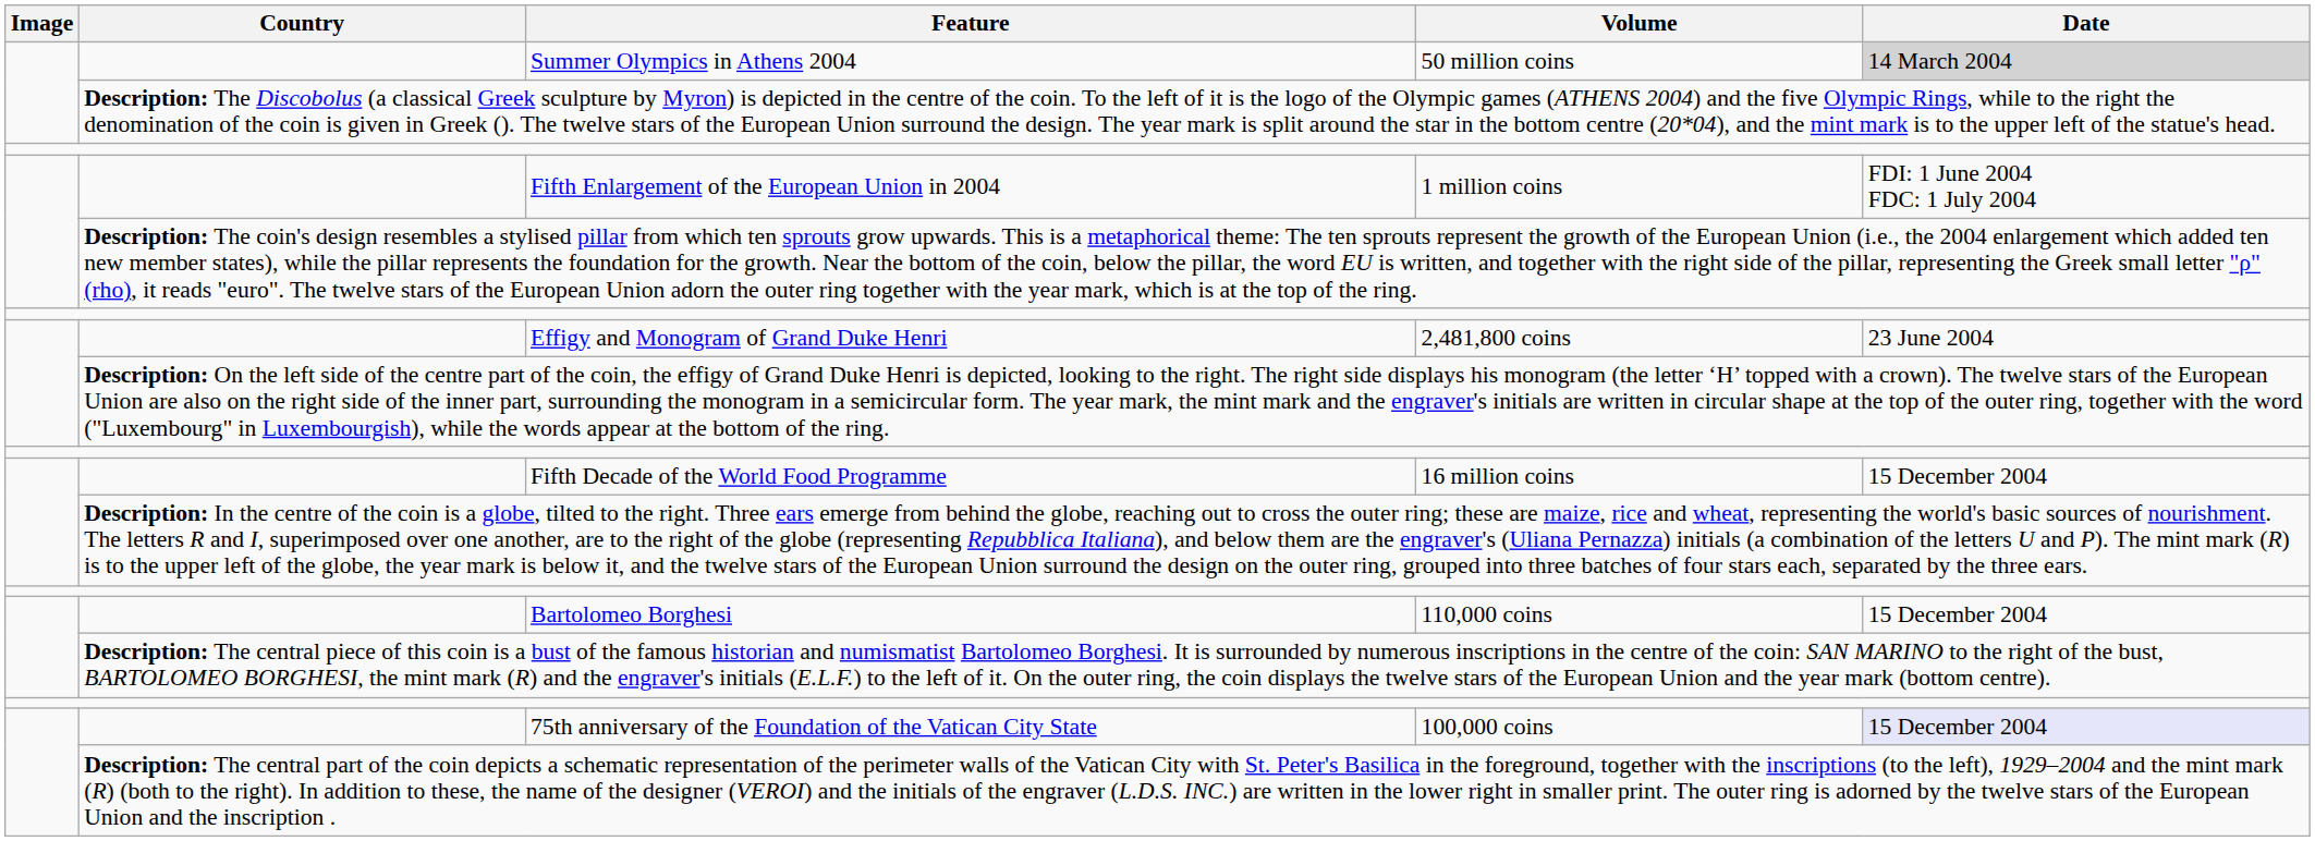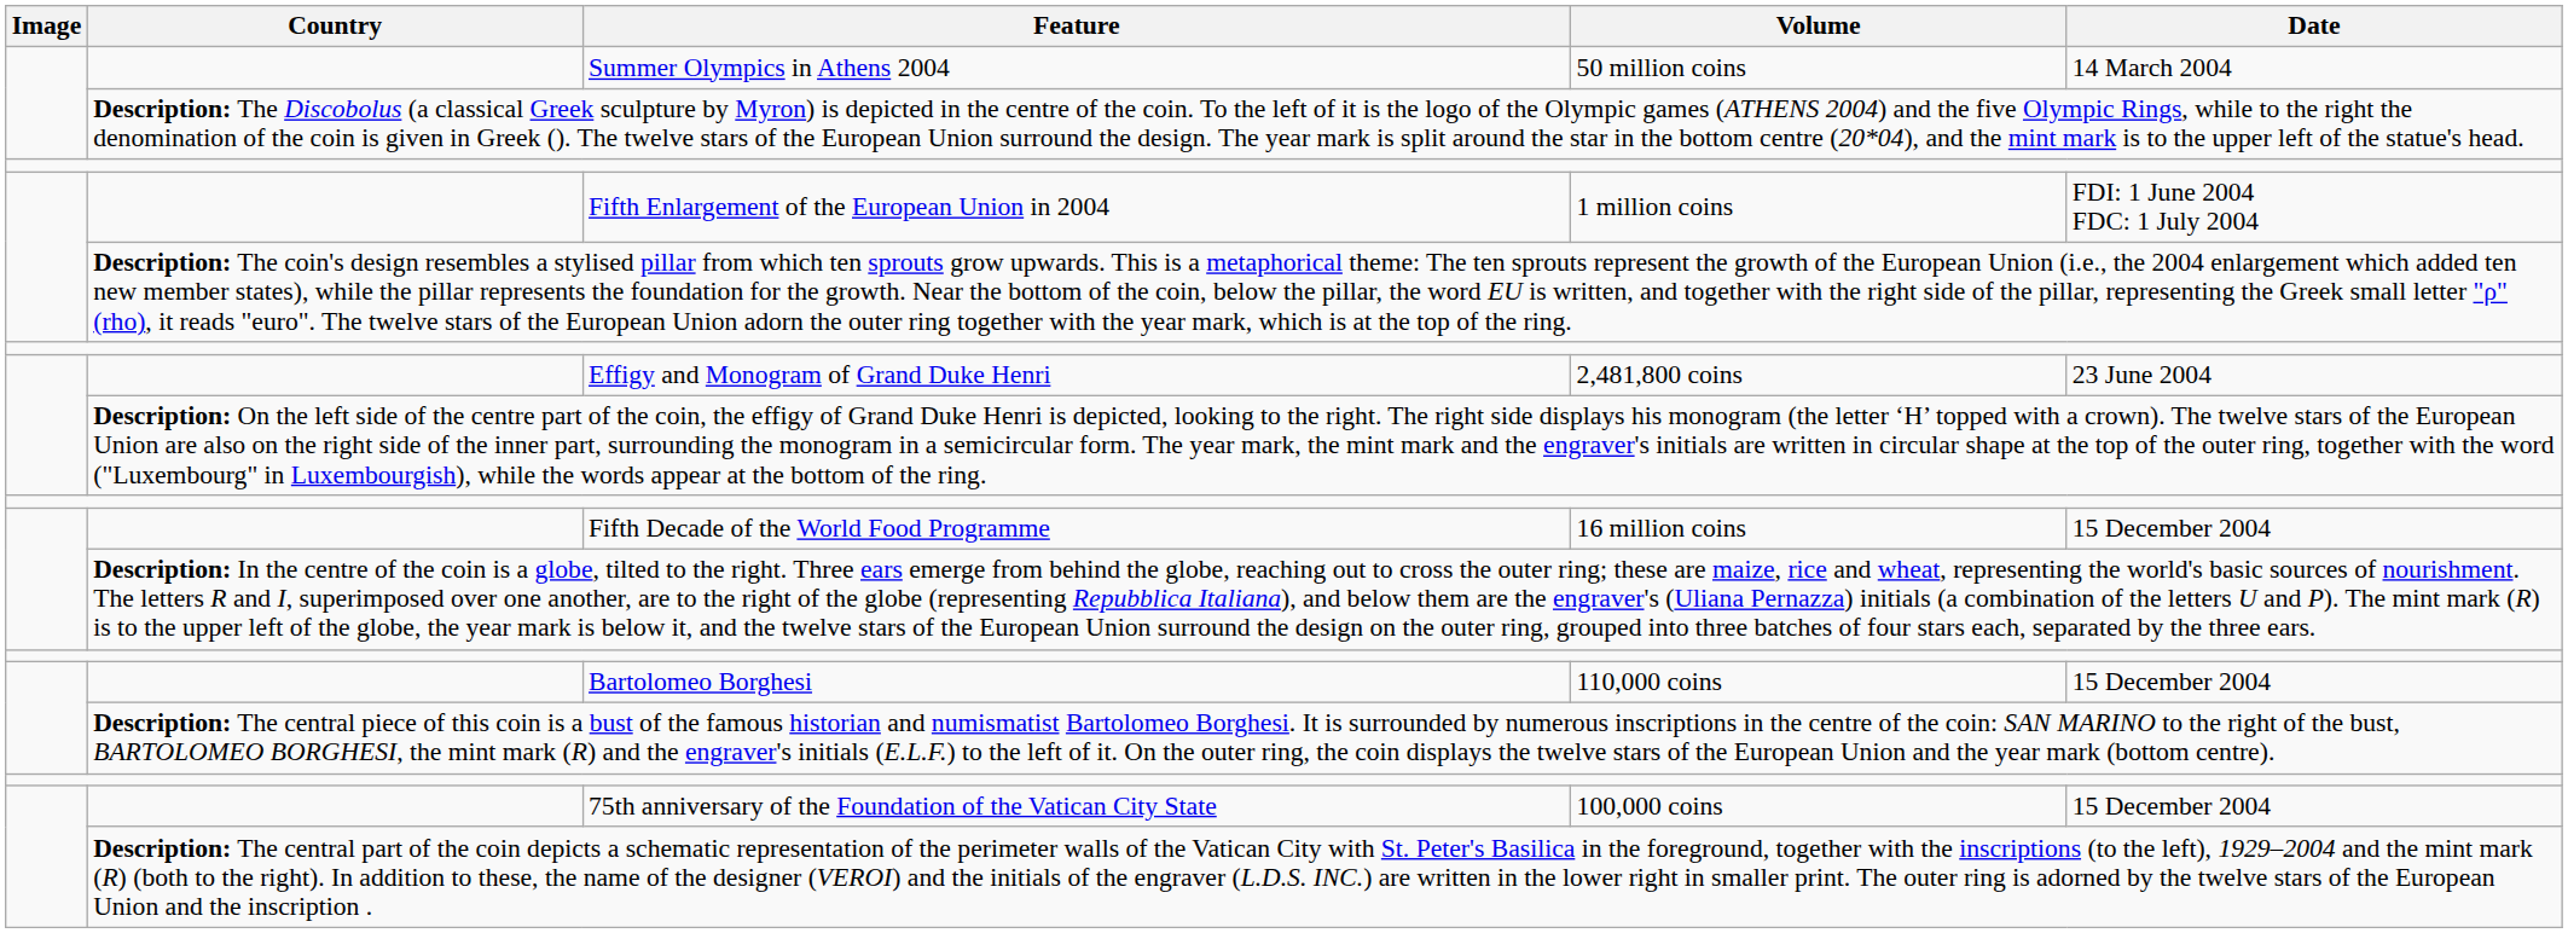Summer Olympics in Athens 2004 | Date: lightgrey background -> no background
75th anniversary of the Foundation of the Vatican City State | Date: lavender background -> no background
